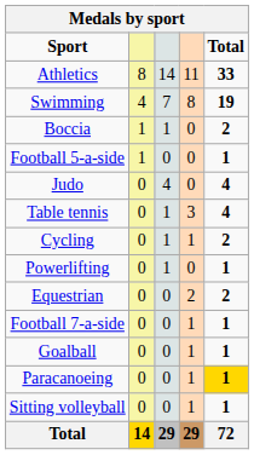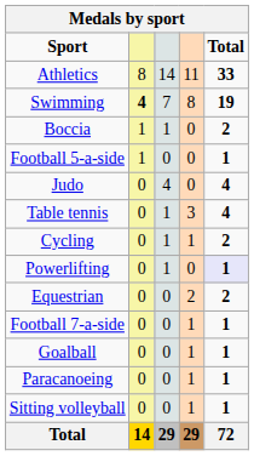Swimming | column 2: normal -> bold
Powerlifting | Total: no background -> lavender background
Paracanoeing | Total: gold background -> no background
